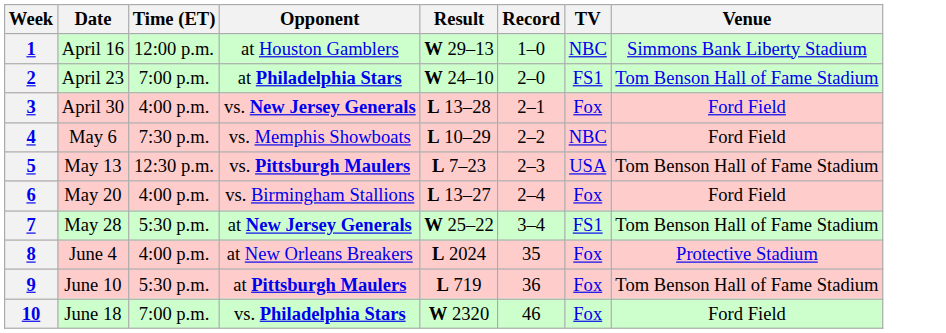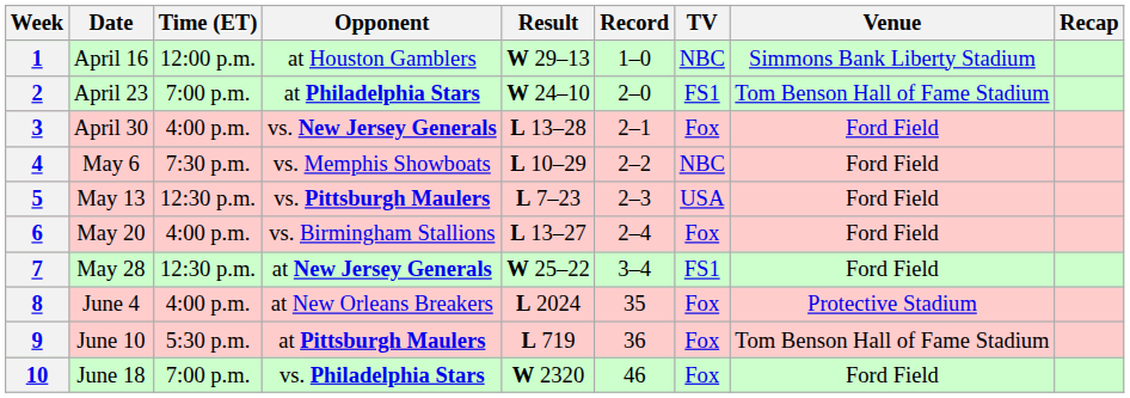+ column: Recap
5 | Venue: Tom Benson Hall of Fame Stadium -> Ford Field
7 | Time (ET): 5:30 p.m. -> 12:30 p.m.
7 | Venue: Tom Benson Hall of Fame Stadium -> Ford Field
